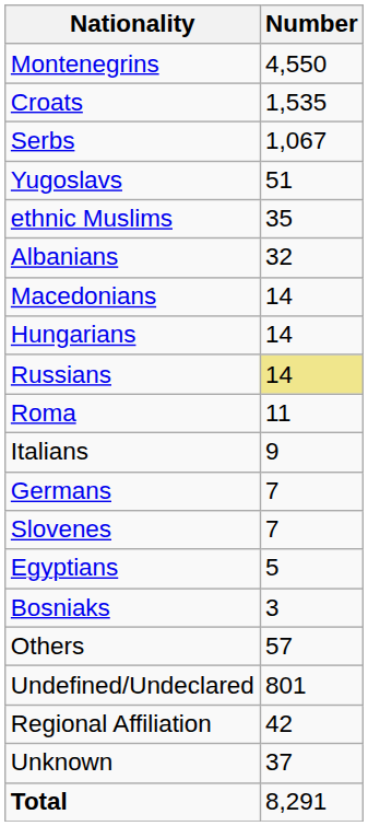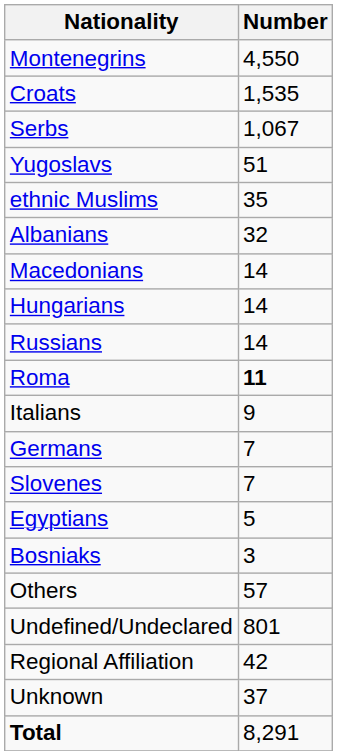Russians | Number: khaki background -> no background
Roma | Number: normal -> bold
